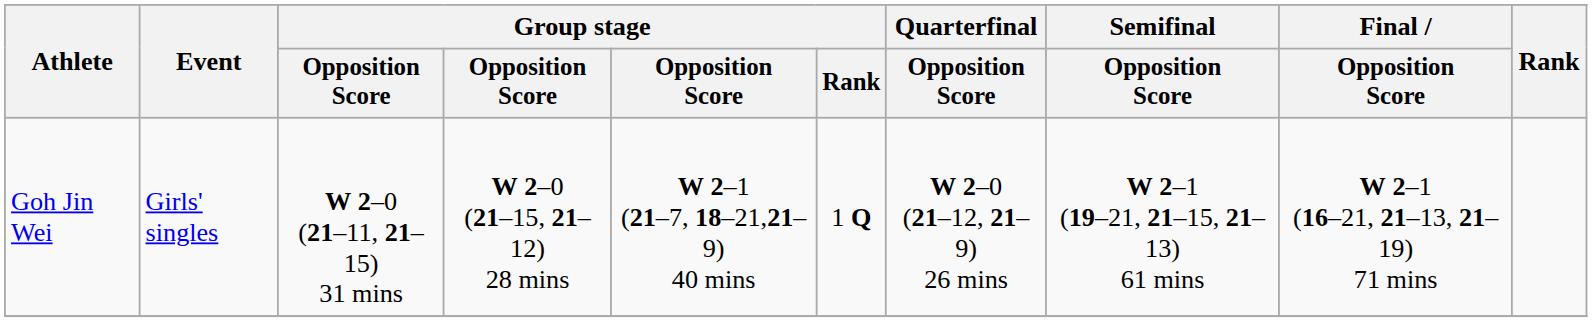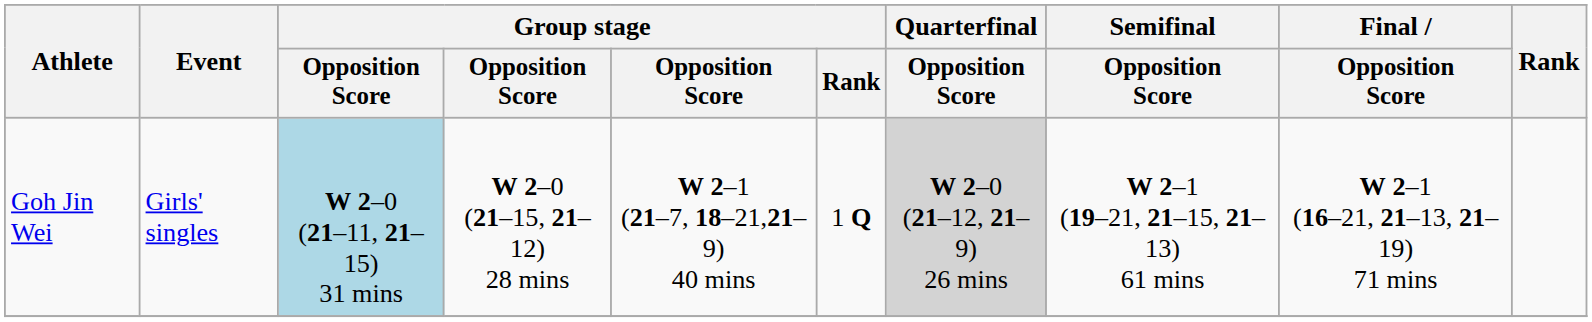Goh Jin Wei | column 3: no background -> lightblue background
Goh Jin Wei | Quarterfinal / Opposition Score: no background -> lightgrey background
